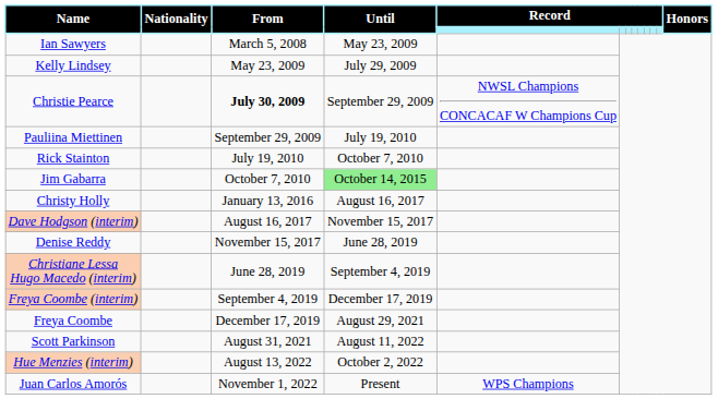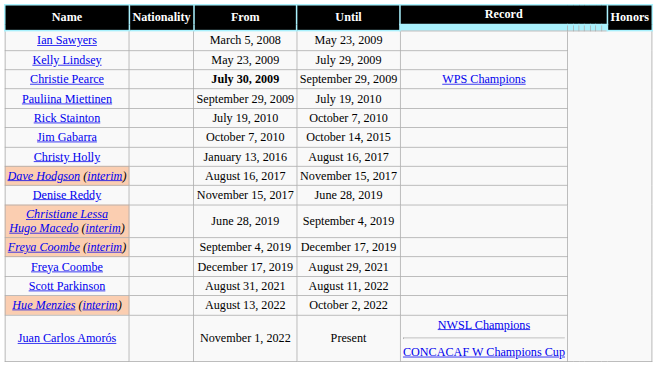Christie Pearce | column 5: NWSL Champions CONCACAF W Champions Cup -> WPS Champions
Jim Gabarra | Until: lightgreen background -> no background
Juan Carlos Amorós | column 5: WPS Champions -> NWSL Champions CONCACAF W Champions Cup
